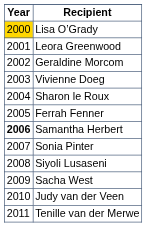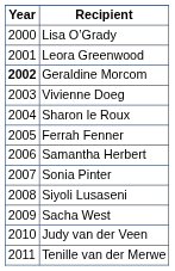Lisa O’Grady | Year: gold background -> no background
Geraldine Morcom | Year: normal -> bold
Samantha Herbert | Year: bold -> normal
